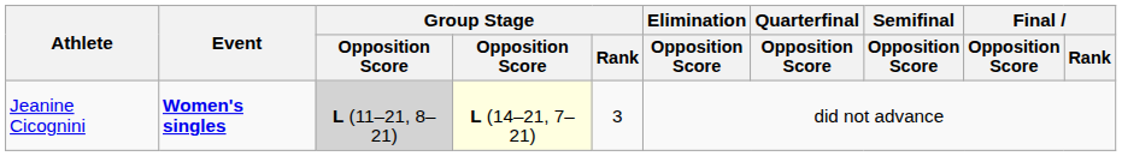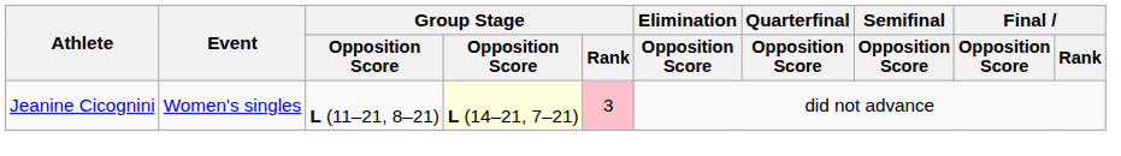Jeanine Cicognini | Event: bold -> normal
Jeanine Cicognini | column 3: lightgrey background -> no background
Jeanine Cicognini | Group Stage / Rank: no background -> pink background
